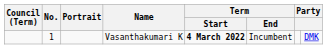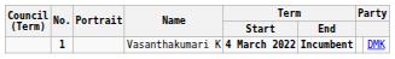Vasanthakumari K | No.: normal -> bold
Vasanthakumari K | Term / End: normal -> bold
